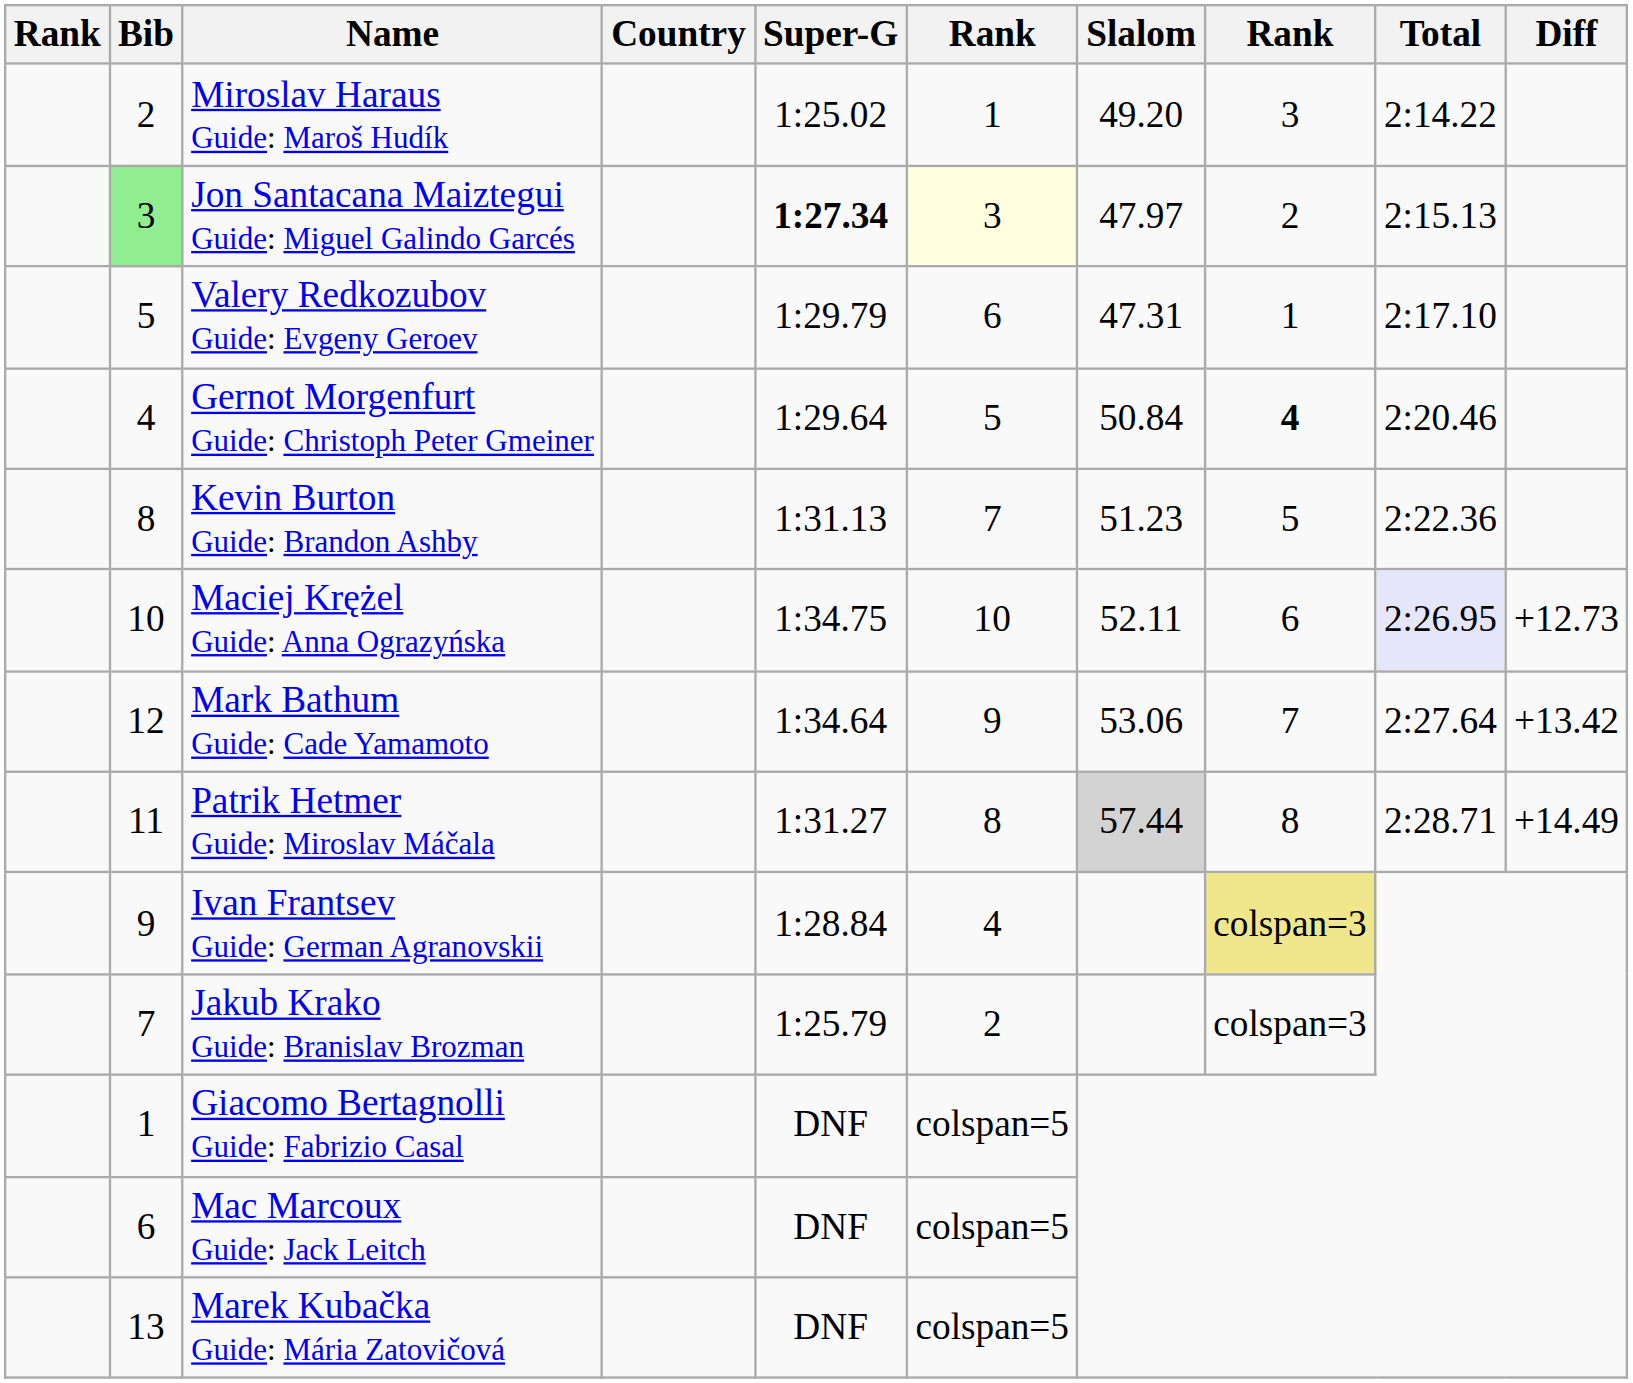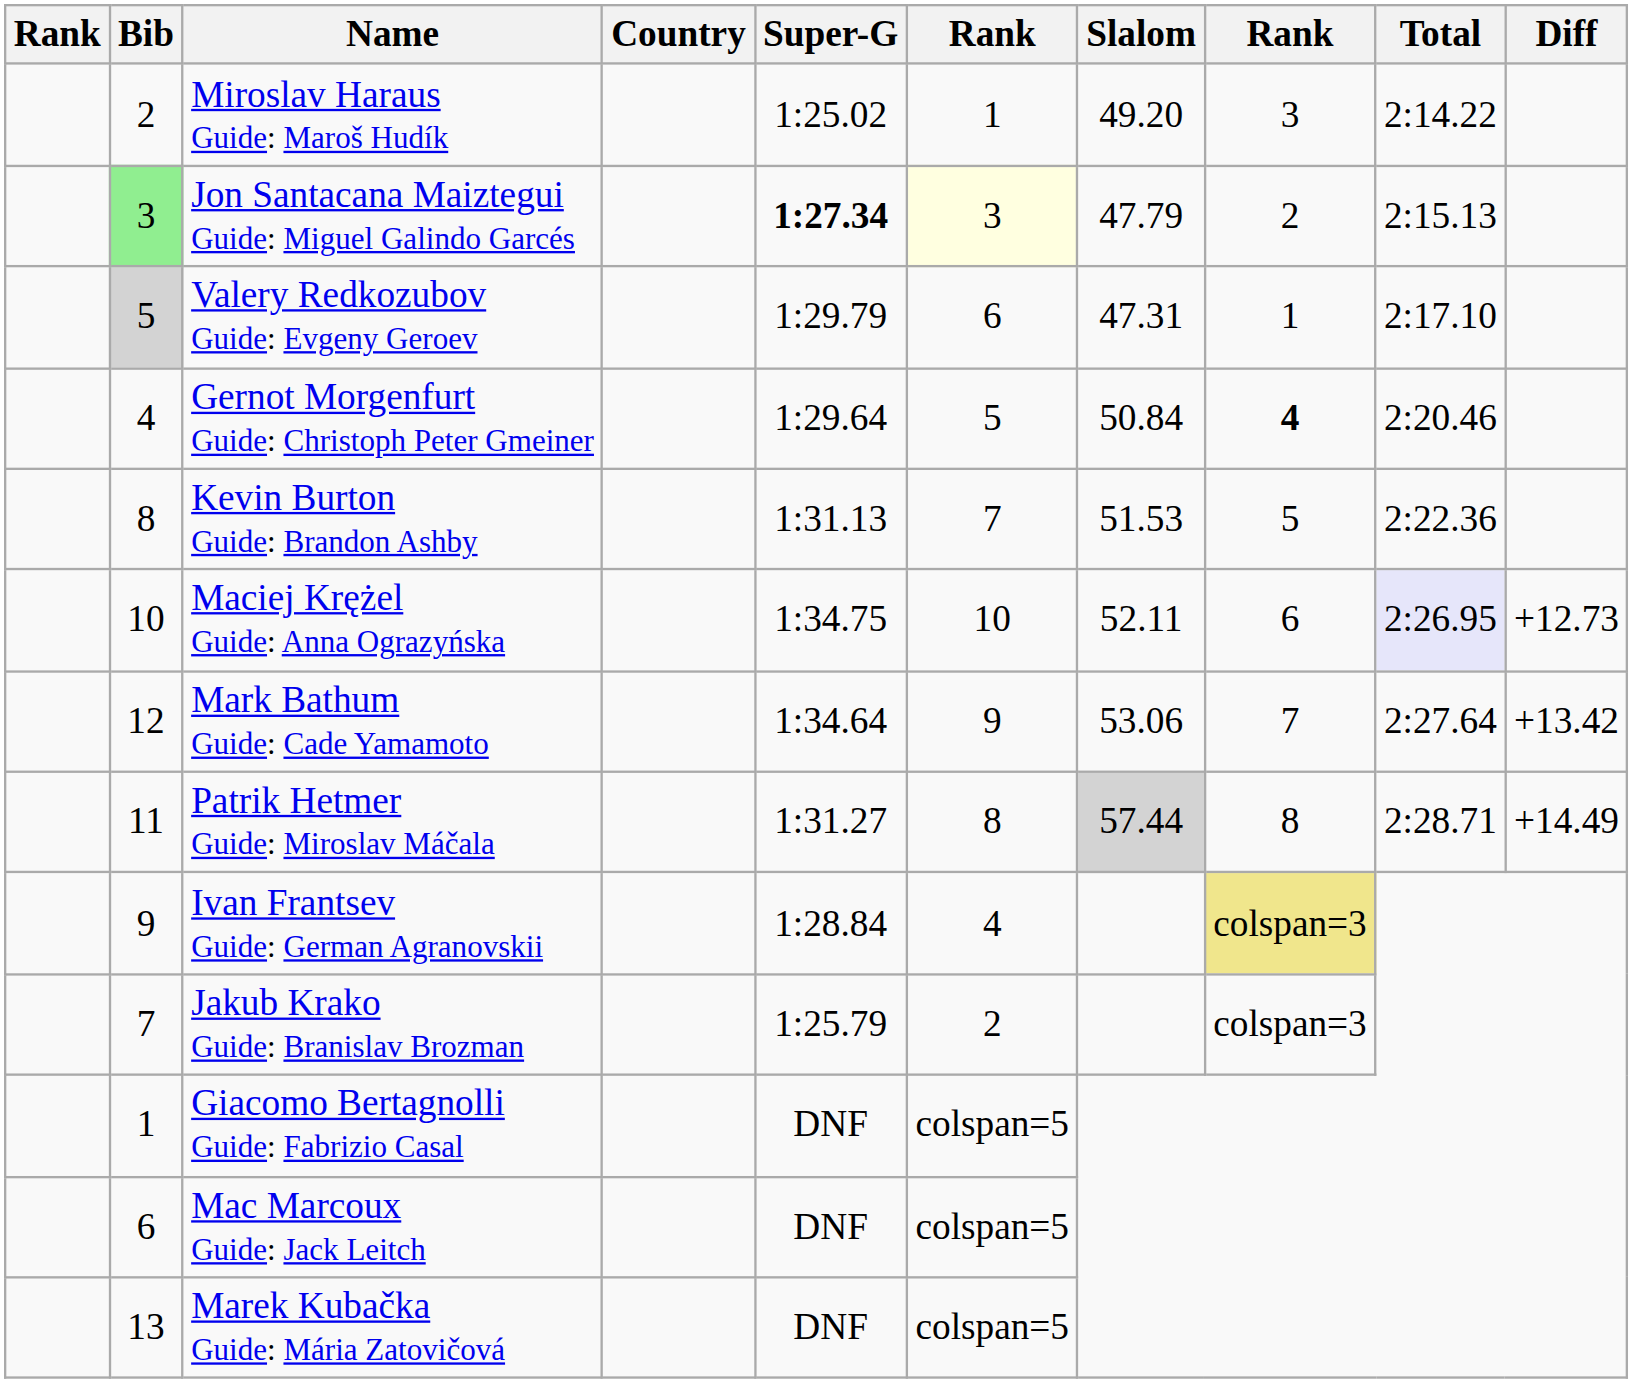Jon Santacana Maiztegui Guide: Miguel Galindo Garcés | Slalom: 47.97 -> 47.79
Valery Redkozubov Guide: Evgeny Geroev | Bib: no background -> lightgrey background
Kevin Burton Guide: Brandon Ashby | Slalom: 51.23 -> 51.53
